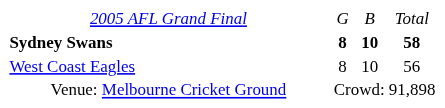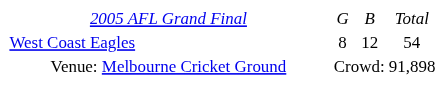- row: Sydney Swans | 8 | 10 | 58
West Coast Eagles | column 3: 10 -> 12
West Coast Eagles | column 4: 56 -> 54
